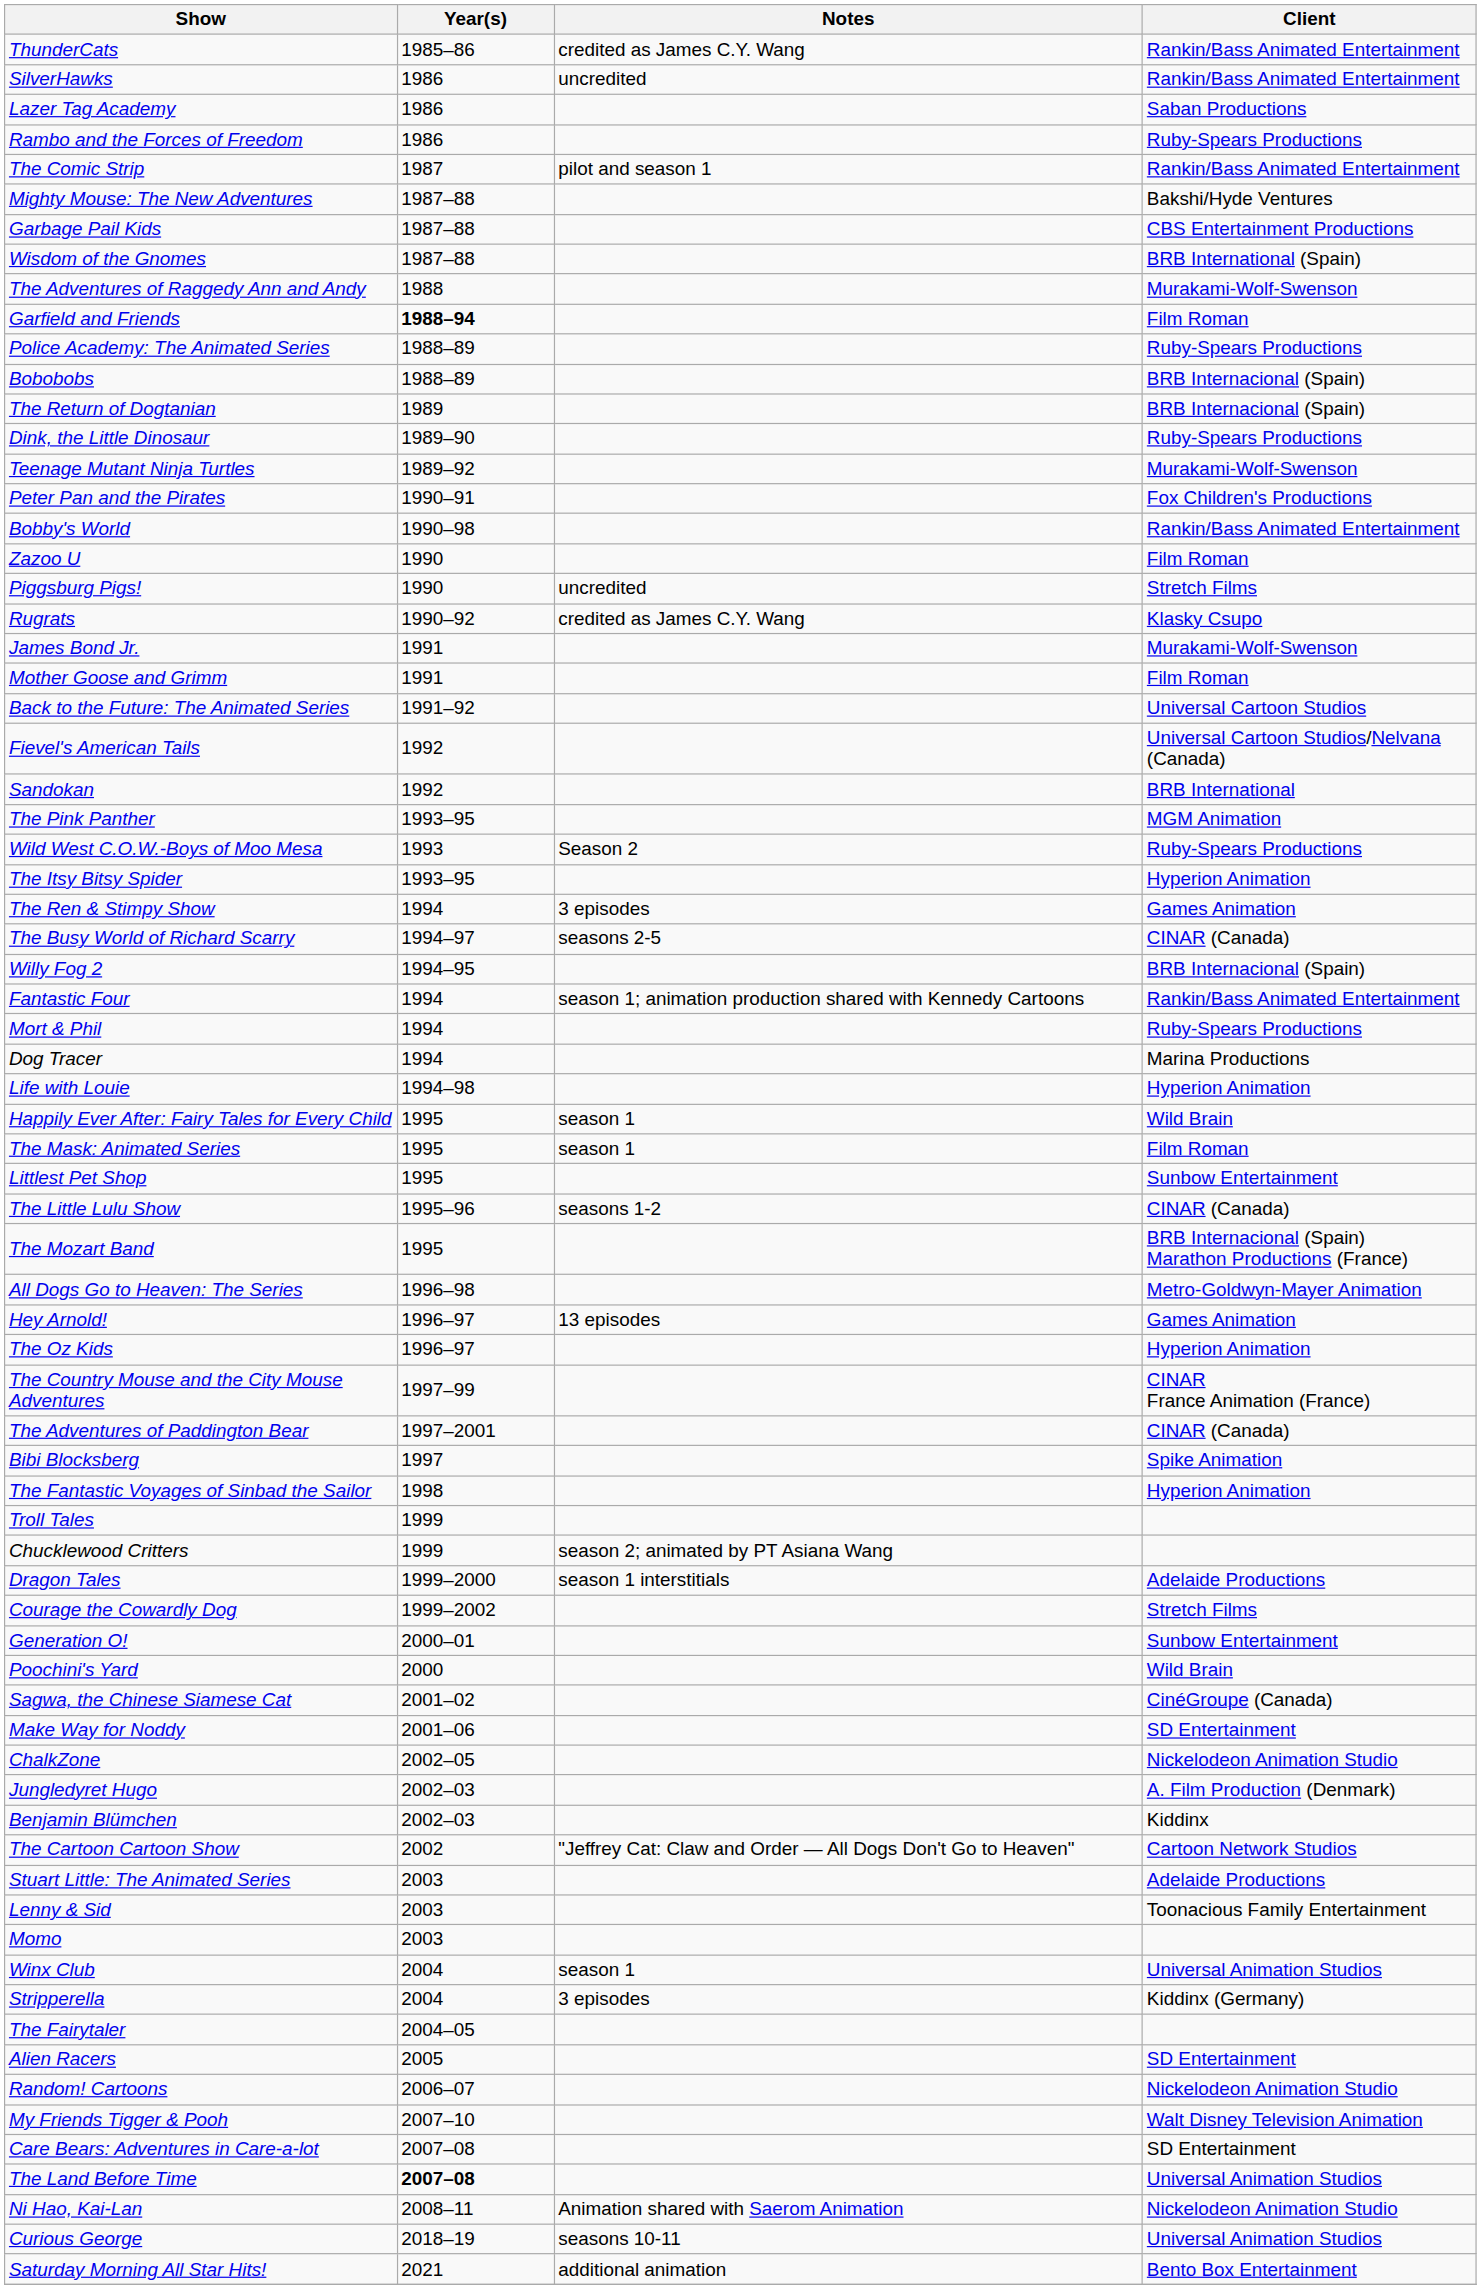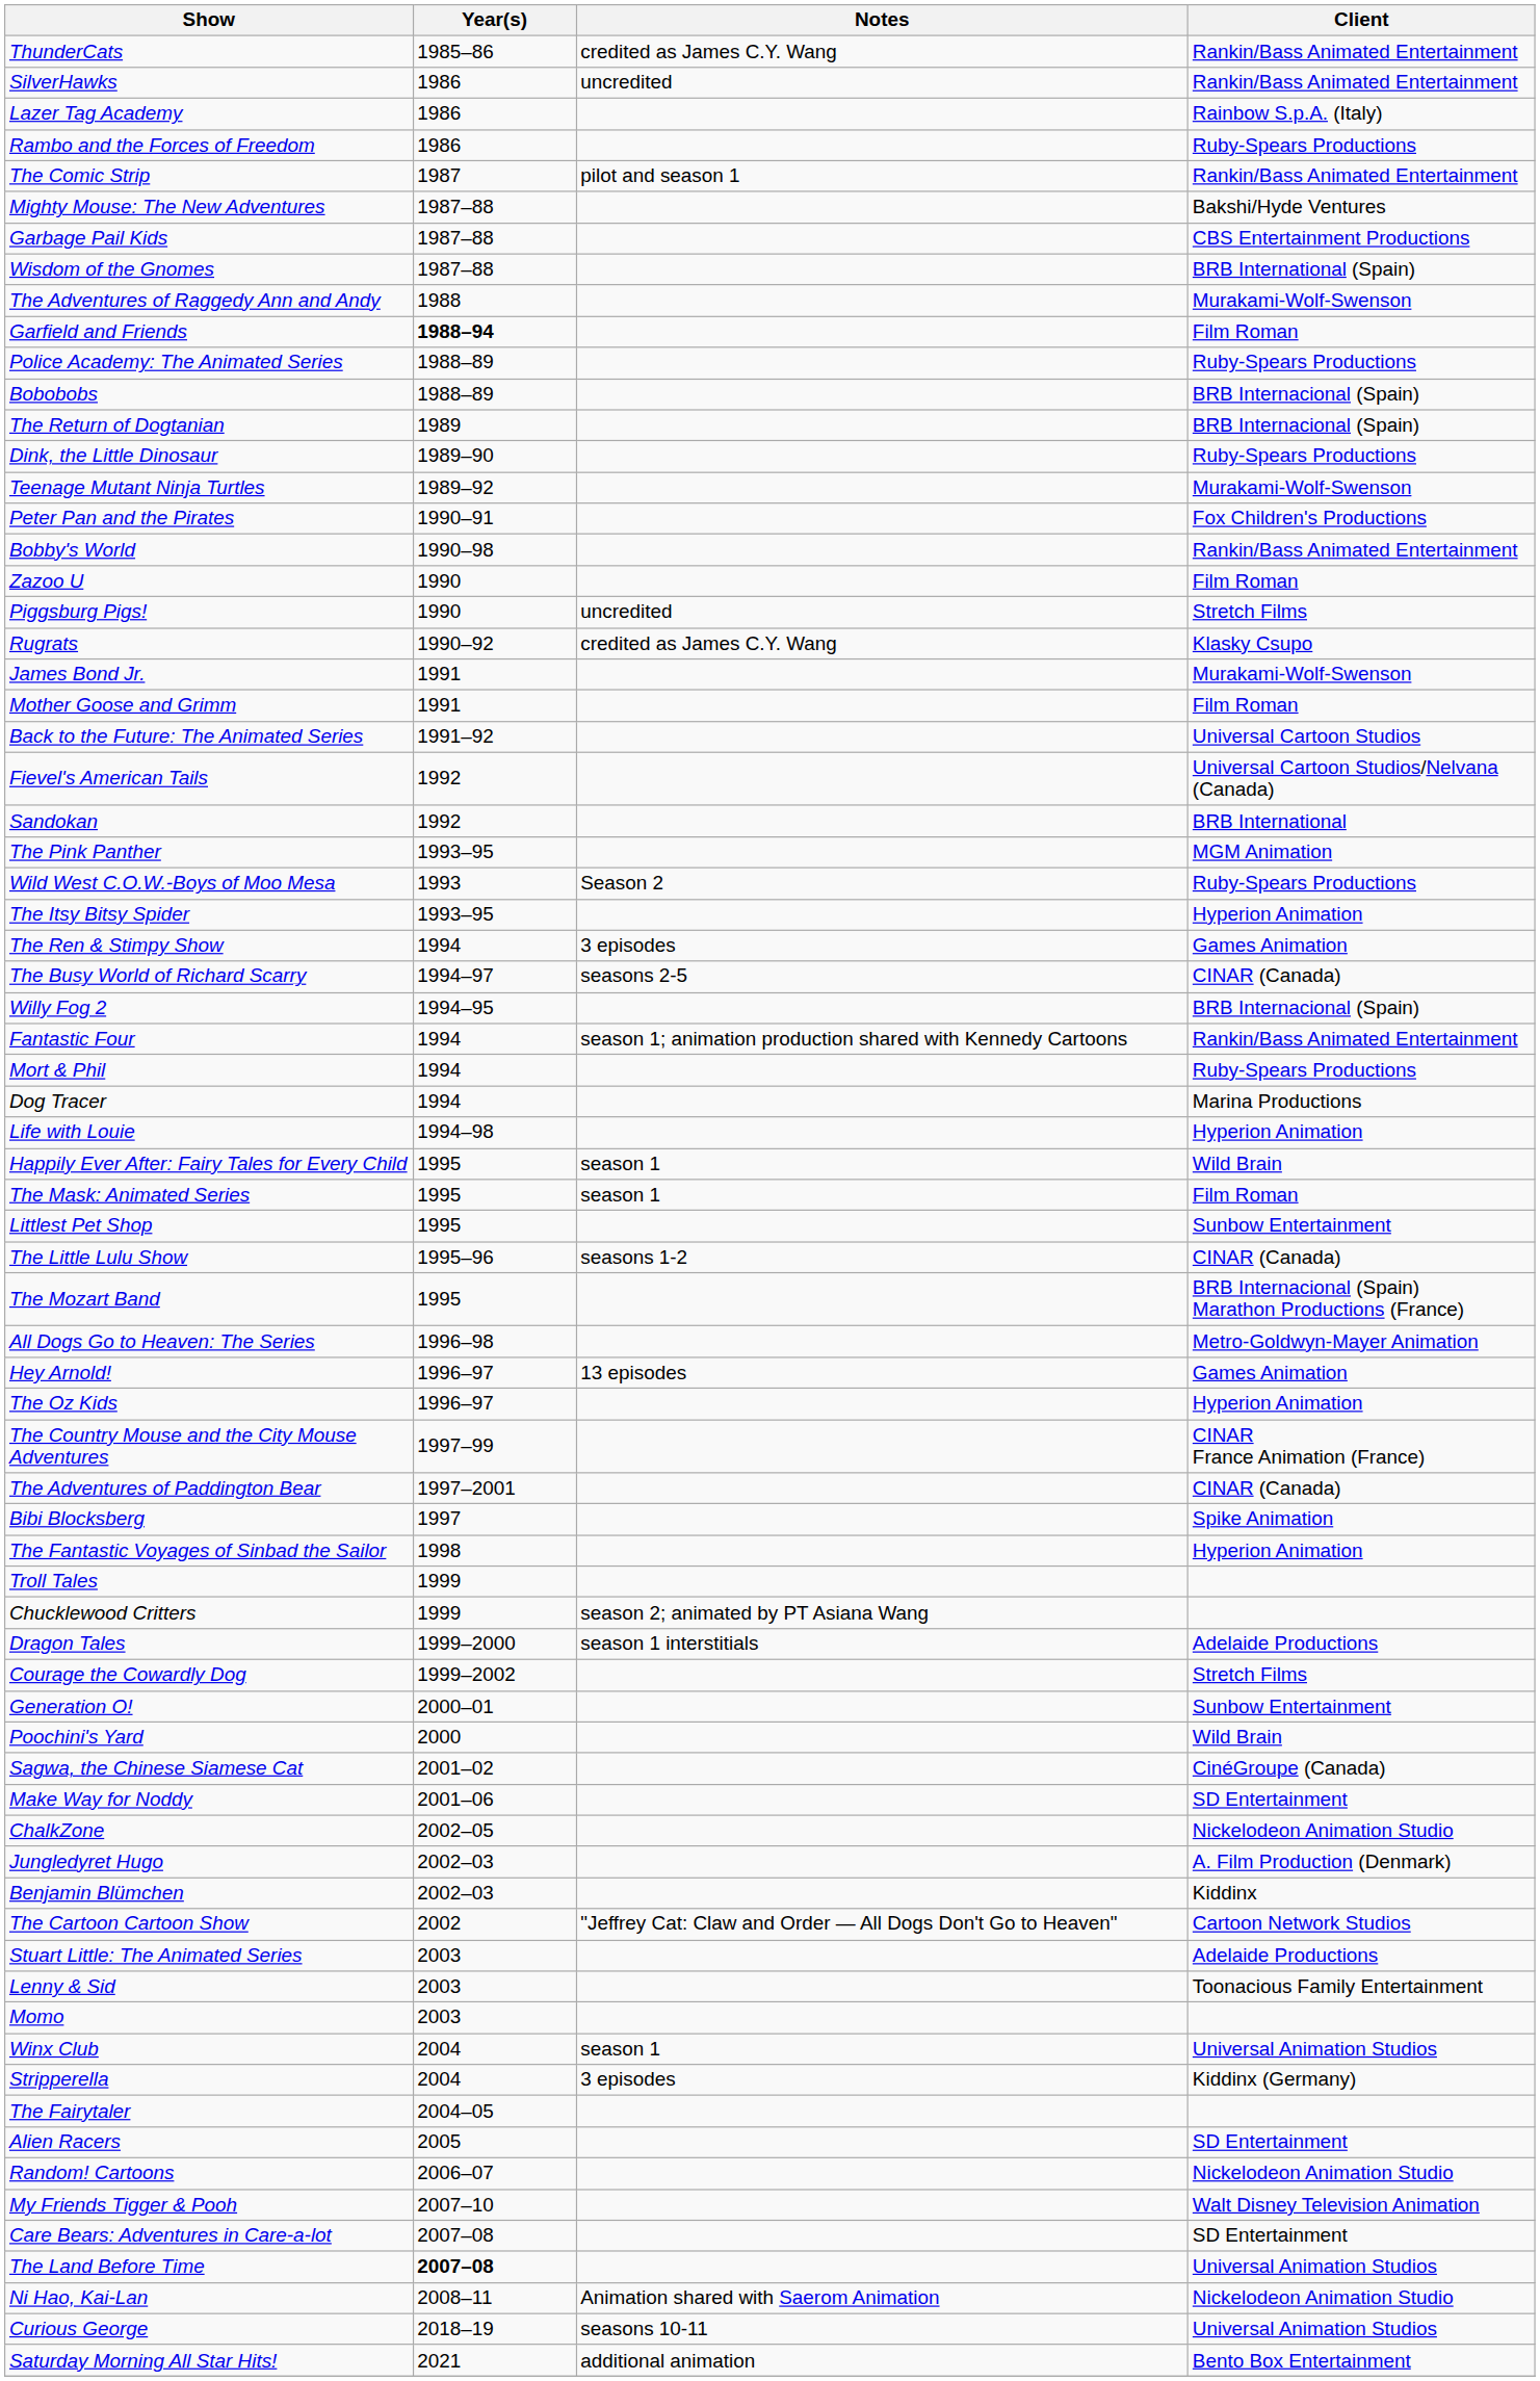Lazer Tag Academy | Client: Saban Productions -> Rainbow S.p.A. (Italy)
